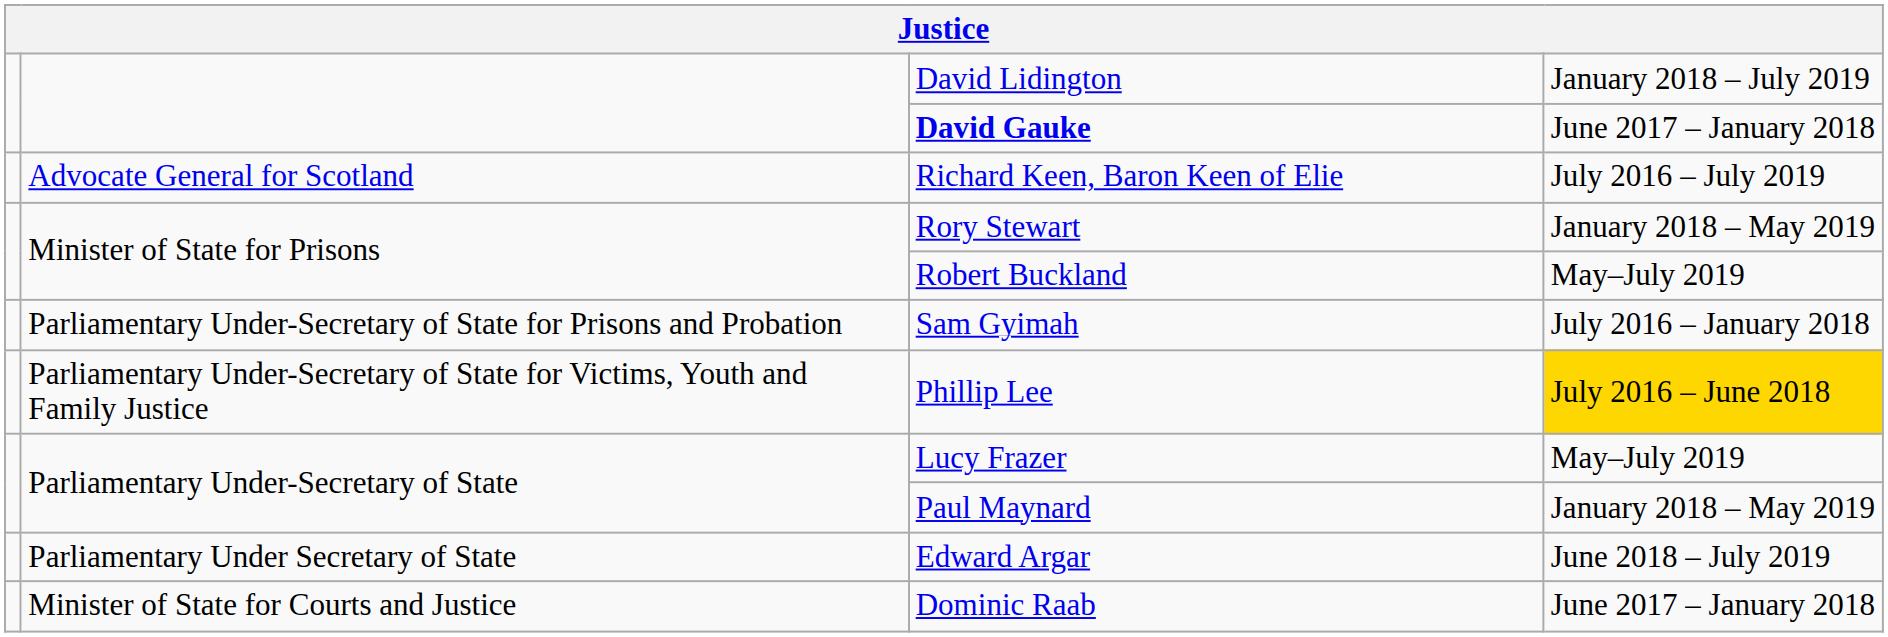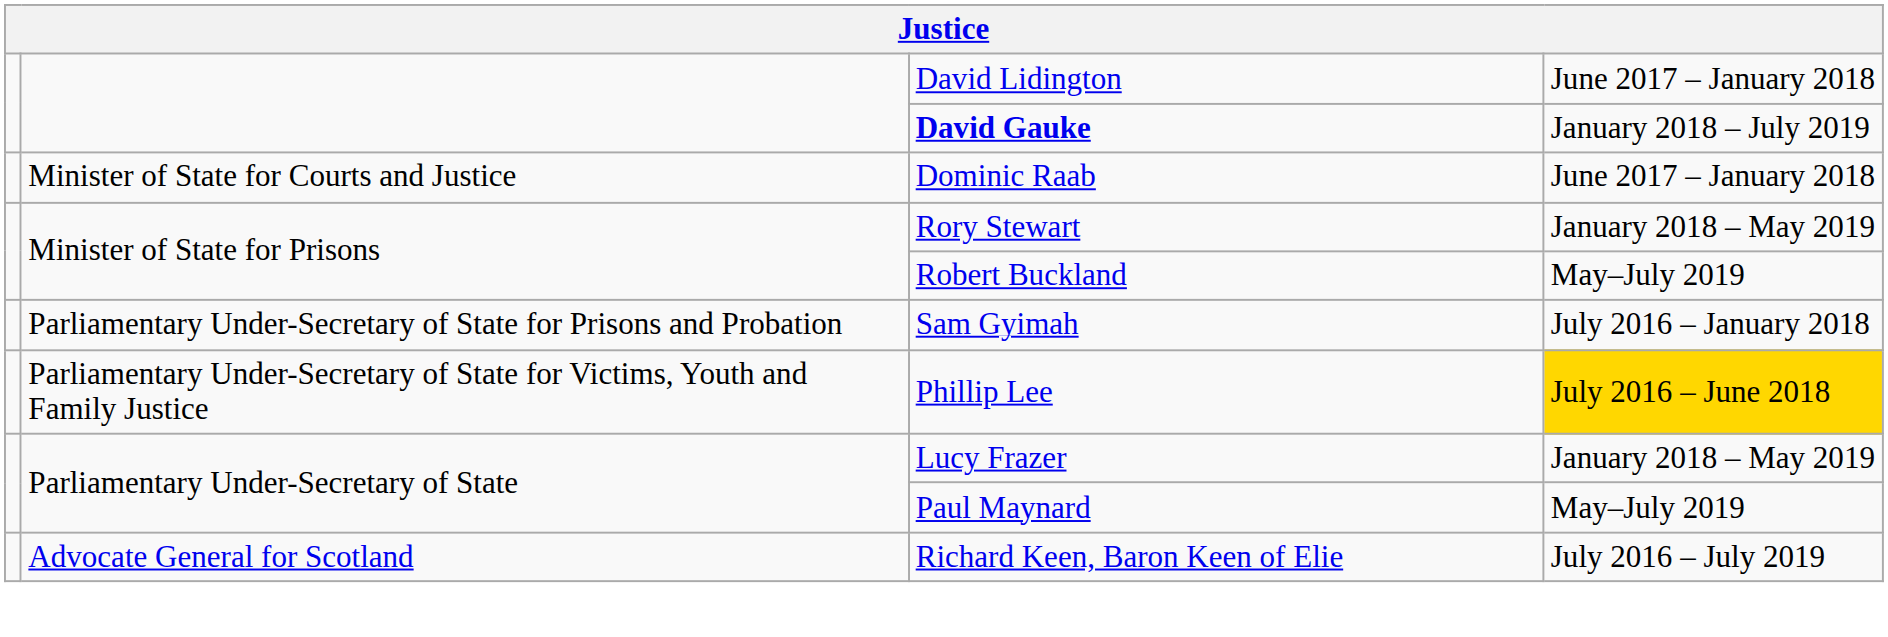David Lidington | column 4: January 2018 – July 2019 -> June 2017 – January 2018
David Gauke | column 4: June 2017 – January 2018 -> January 2018 – July 2019
rows swapped: Dominic Raab <-> Richard Keen, Baron Keen of Elie
Lucy Frazer | column 4: May–July 2019 -> January 2018 – May 2019
Paul Maynard | column 4: January 2018 – May 2019 -> May–July 2019
- row: Parliamentary Under Secretary of State | Edward Argar | June 2018 – July 2019
